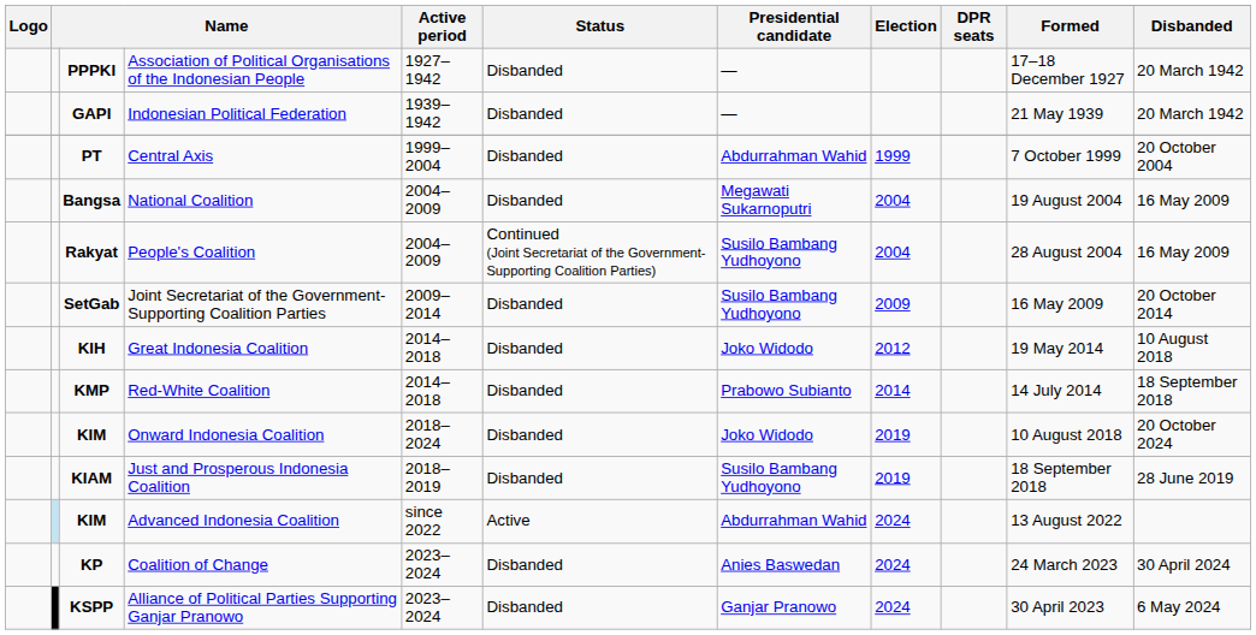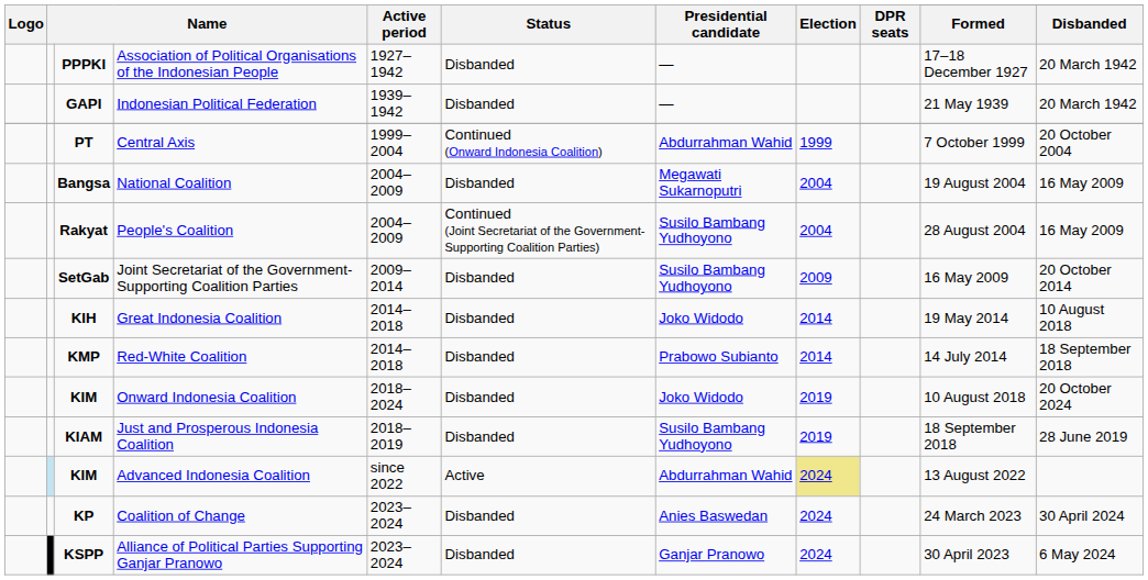Central Axis | Status: Disbanded -> Continued (Onward Indonesia Coalition)
Great Indonesia Coalition | Election: 2012 -> 2014
Advanced Indonesia Coalition | Election: no background -> khaki background
